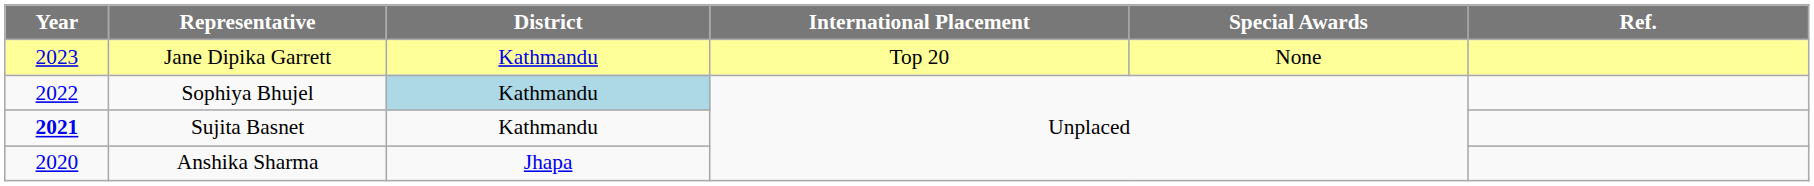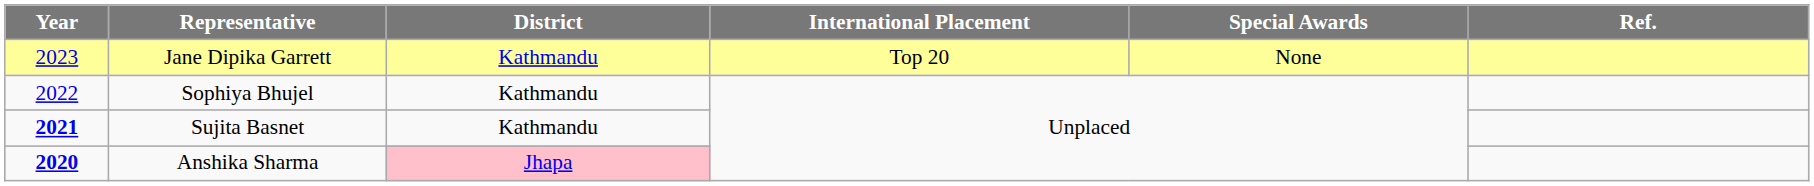Sophiya Bhujel | District: lightblue background -> no background
Anshika Sharma | Year: normal -> bold
Anshika Sharma | District: no background -> pink background
